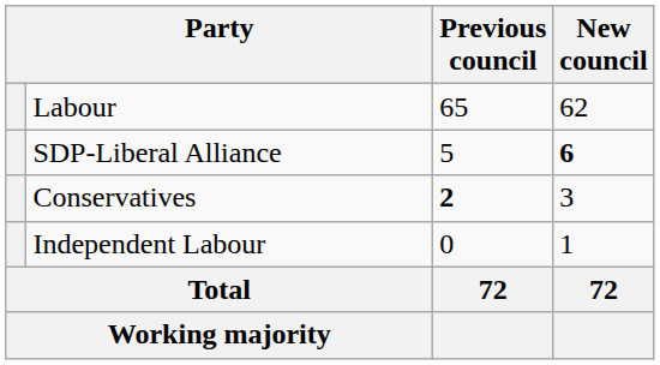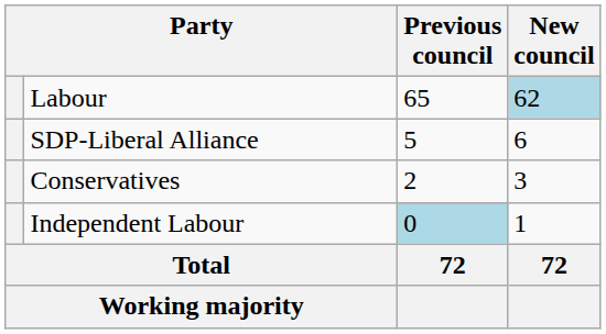Labour | New council: no background -> lightblue background
SDP-Liberal Alliance | New council: bold -> normal
Conservatives | Previous council: bold -> normal
Independent Labour | Previous council: no background -> lightblue background
